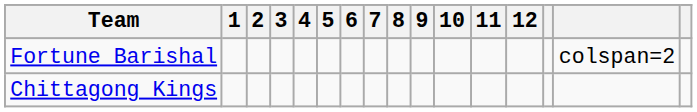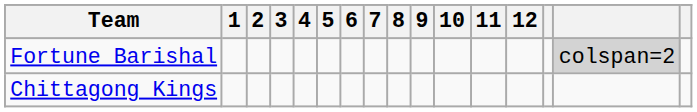Fortune Barishal | column 15: no background -> lightgrey background
